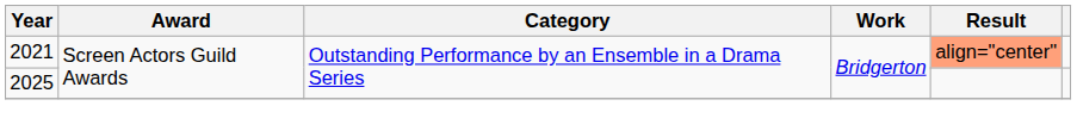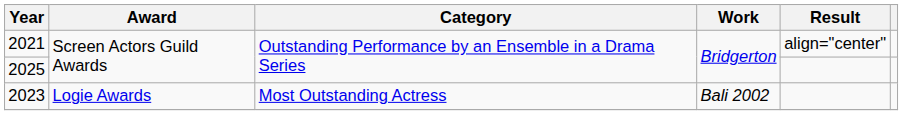2021 | Result: lightsalmon background -> no background
+ row: 2023 | Logie Awards | Most Outstanding Actress | Bali 2002
